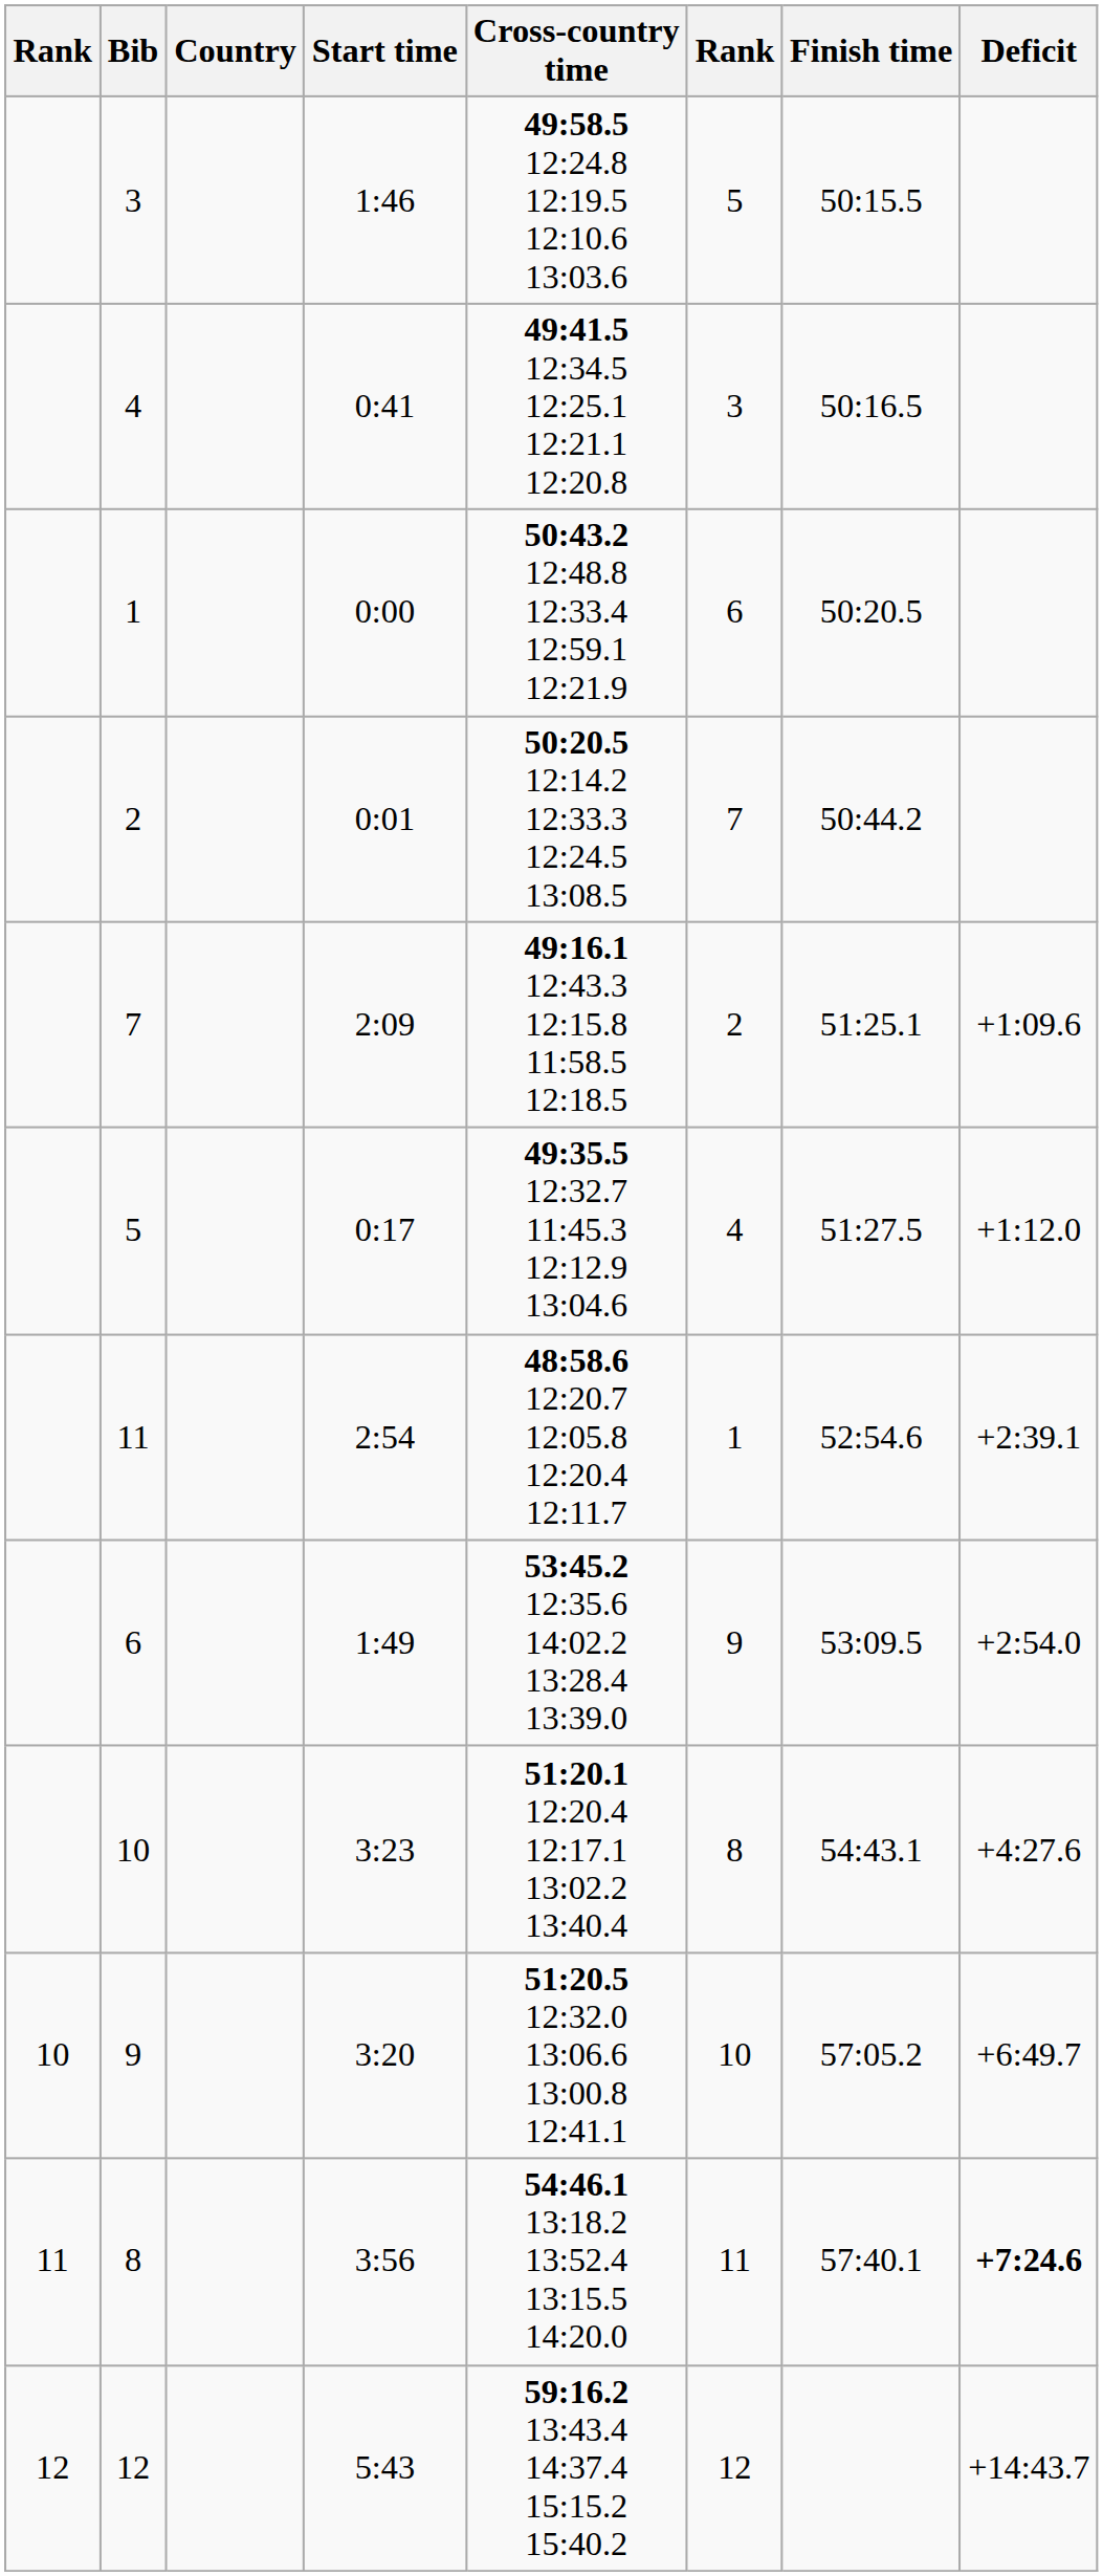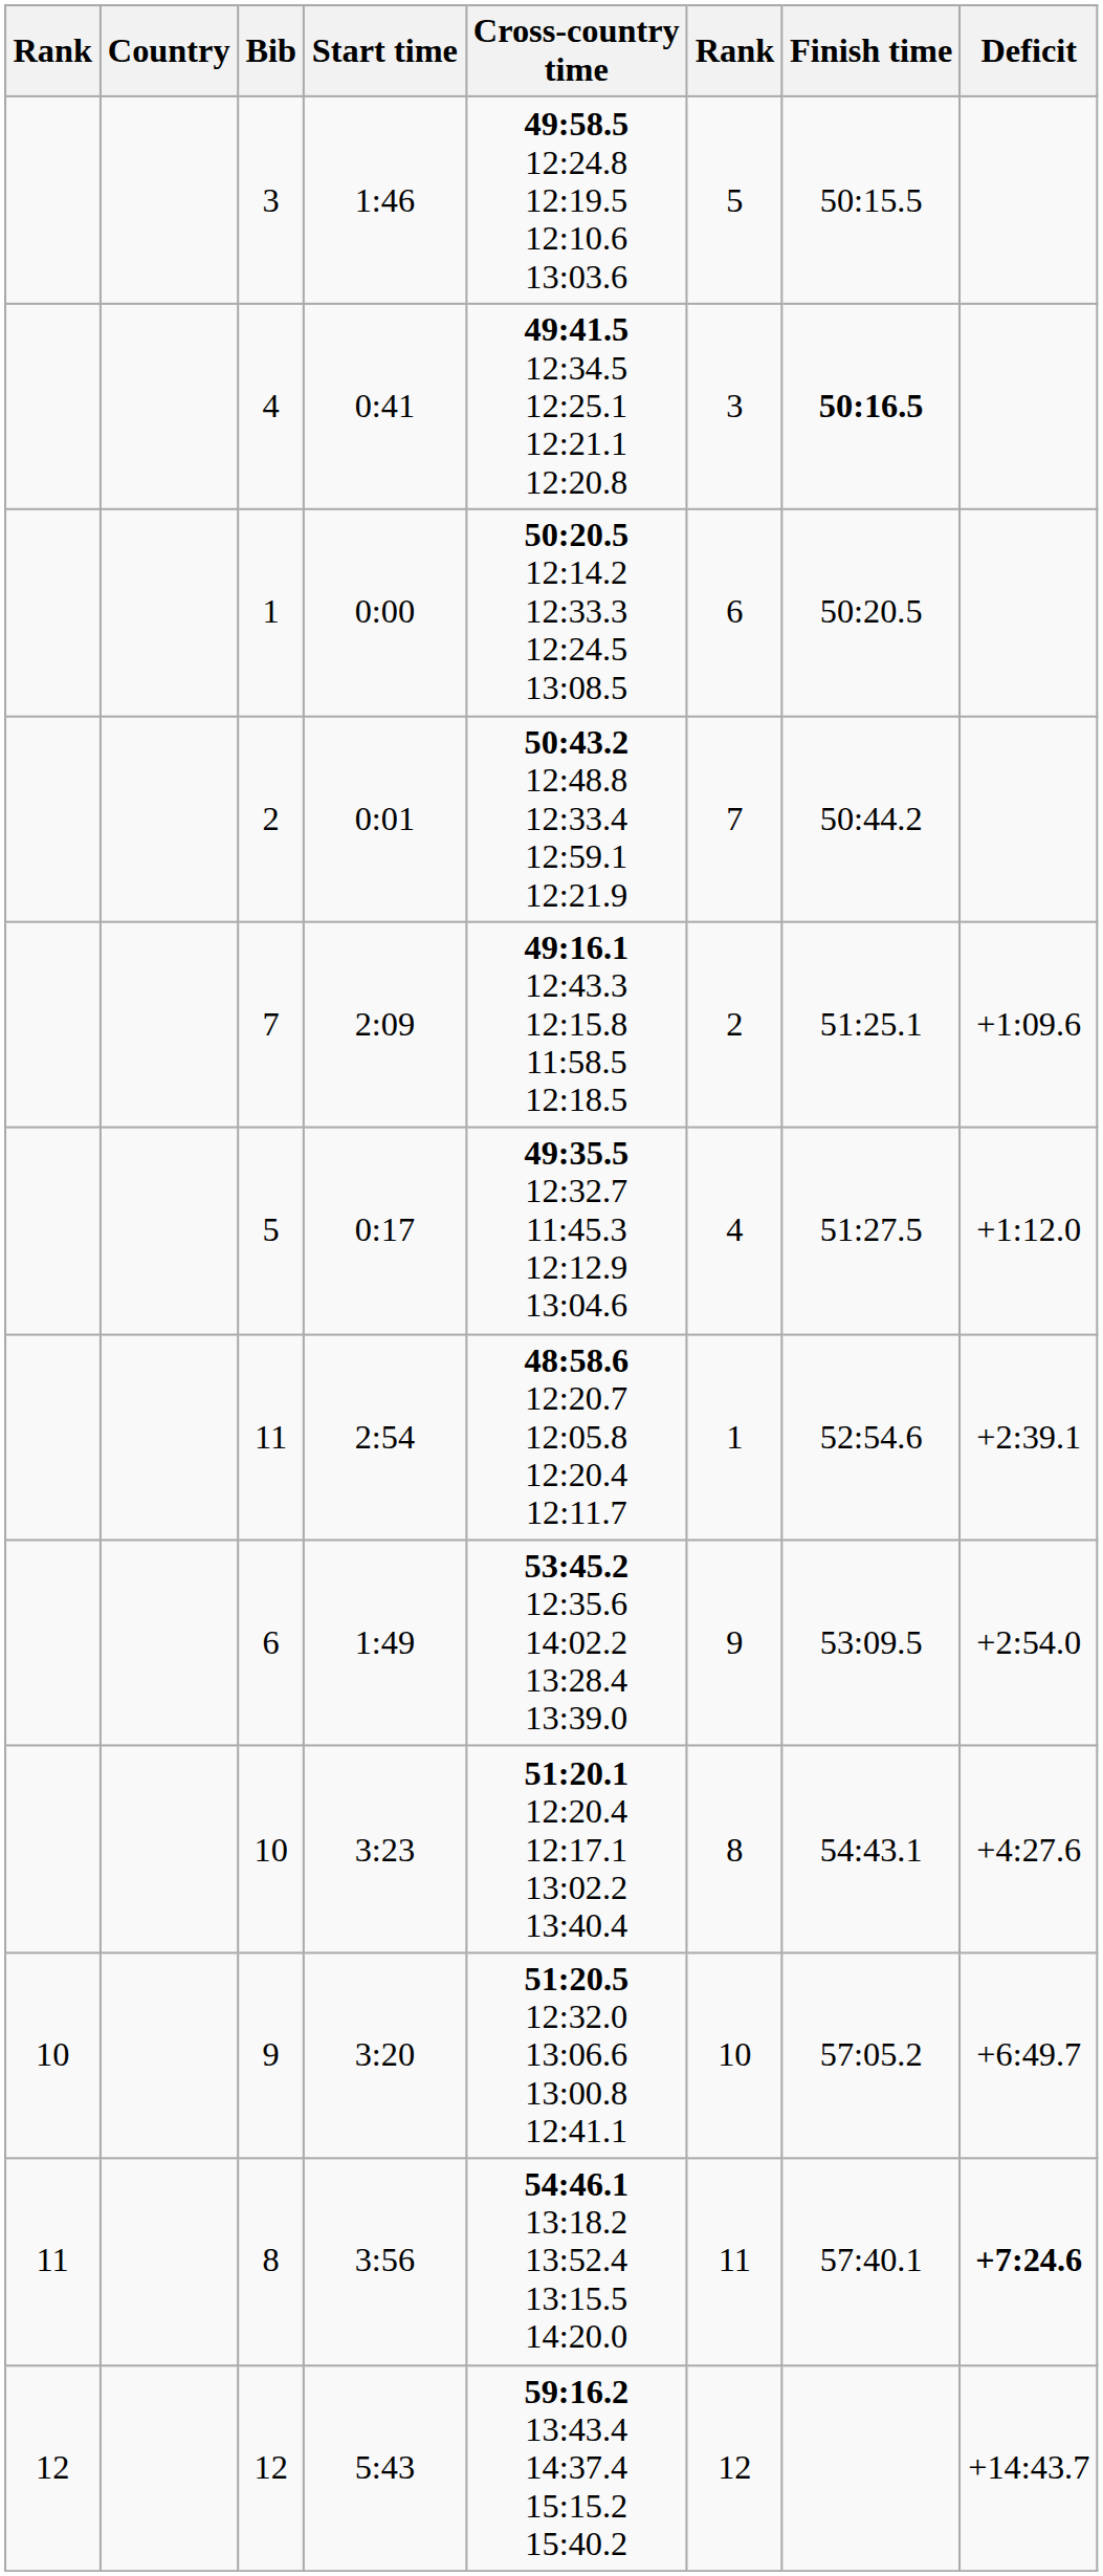columns swapped: Bib <-> Country
row 3 | Finish time: normal -> bold
row 4 | Cross-country time: 50:43.2 12:48.8 12:33.4 12:59.1 12:21.9 -> 50:20.5 12:14.2 12:33.3 12:24.5 13:08.5
row 5 | Cross-country time: 50:20.5 12:14.2 12:33.3 12:24.5 13:08.5 -> 50:43.2 12:48.8 12:33.4 12:59.1 12:21.9
